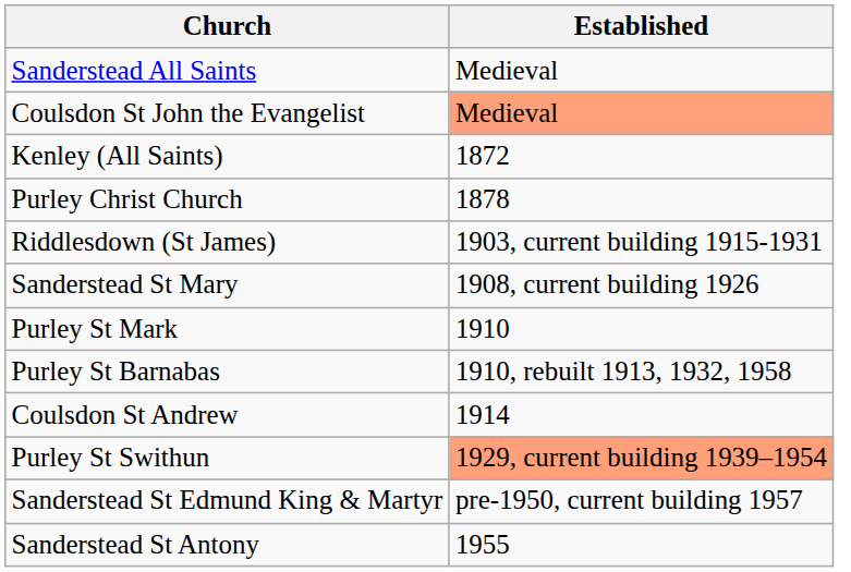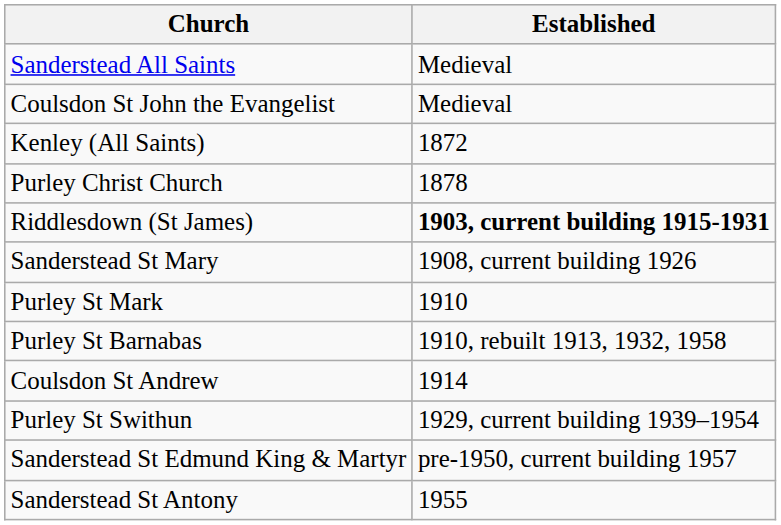Coulsdon St John the Evangelist | Established: lightsalmon background -> no background
Riddlesdown (St James) | Established: normal -> bold
Purley St Swithun | Established: lightsalmon background -> no background
